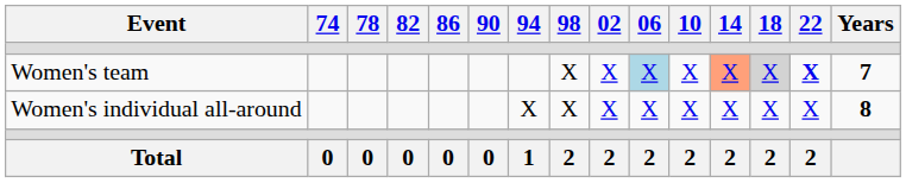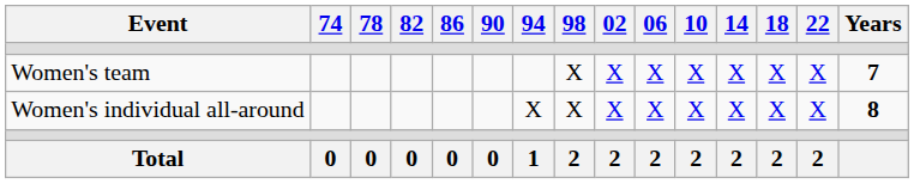Women's team | 06: lightblue background -> no background
Women's team | 14: lightsalmon background -> no background
Women's team | 18: lightgrey background -> no background
Women's team | 22: bold -> normal
